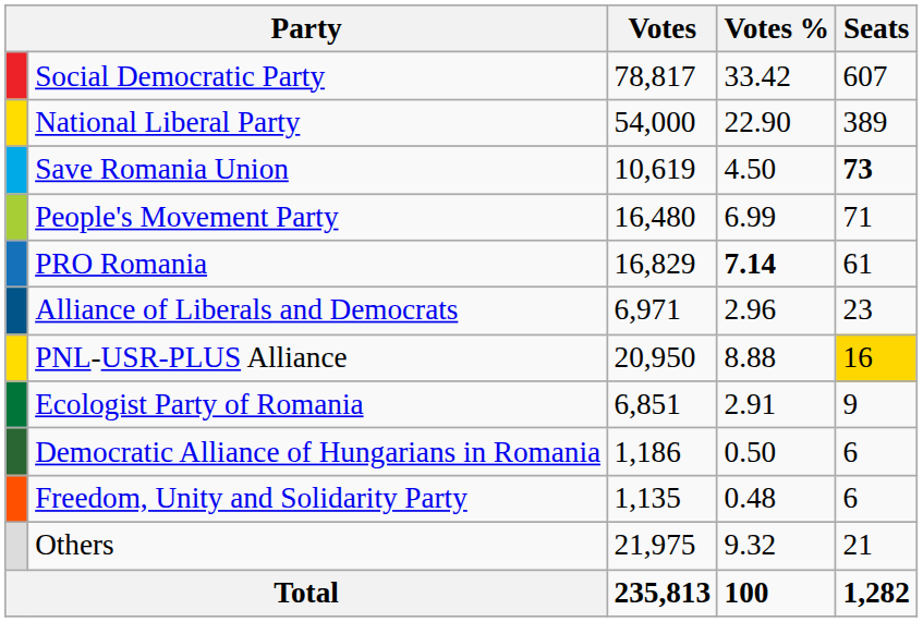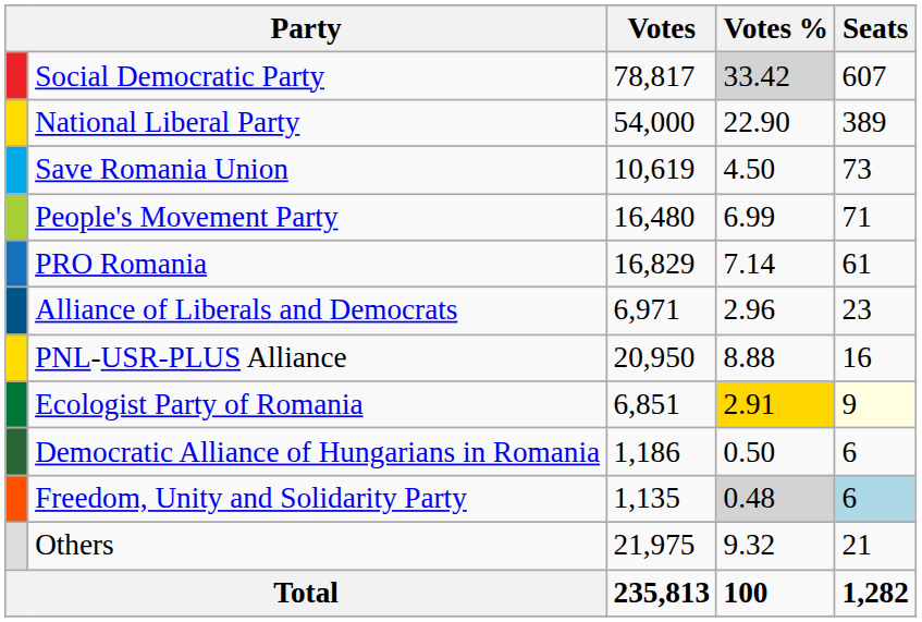Social Democratic Party | Votes %: no background -> lightgrey background
Save Romania Union | Seats: bold -> normal
PRO Romania | Votes %: bold -> normal
PNL-USR-PLUS Alliance | Seats: gold background -> no background
Ecologist Party of Romania | Votes %: no background -> gold background
Ecologist Party of Romania | Seats: no background -> lightyellow background
Freedom, Unity and Solidarity Party | Votes %: no background -> lightgrey background
Freedom, Unity and Solidarity Party | Seats: no background -> lightblue background
